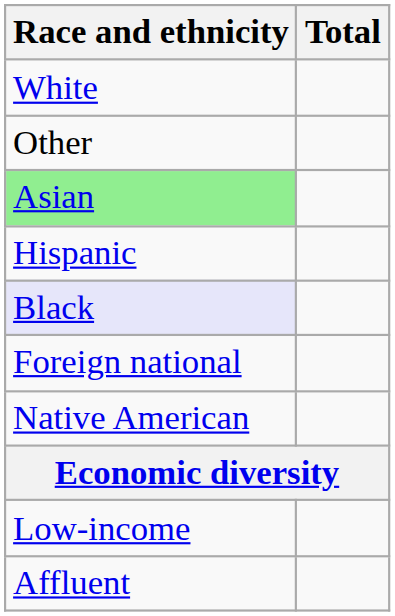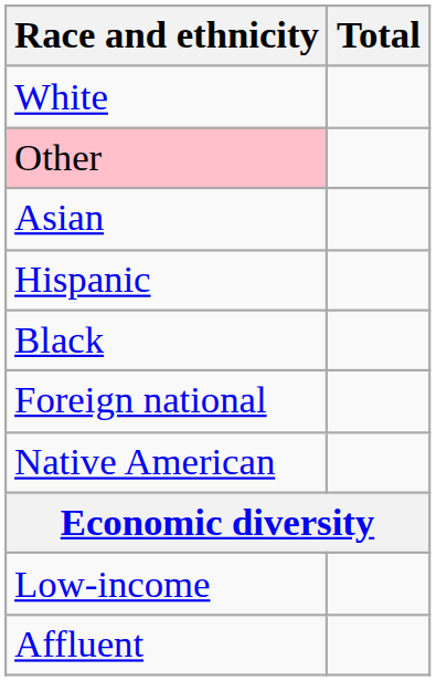Other | Race and ethnicity: no background -> pink background
Asian | Race and ethnicity: lightgreen background -> no background
Black | Race and ethnicity: lavender background -> no background
